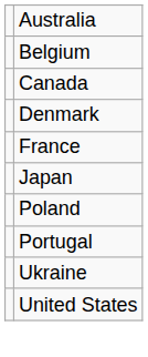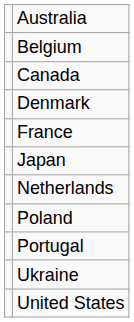+ row: Netherlands
